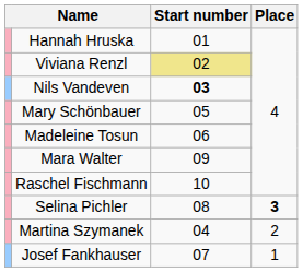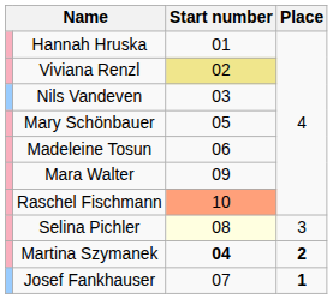Nils Vandeven | Start number: bold -> normal
Raschel Fischmann | Start number: no background -> lightsalmon background
Selina Pichler | Start number: no background -> lightyellow background
Selina Pichler | Place: bold -> normal
Martina Szymanek | Start number: normal -> bold
Martina Szymanek | Place: normal -> bold
Josef Fankhauser | Place: normal -> bold
